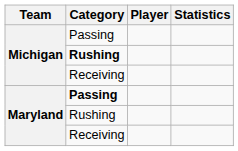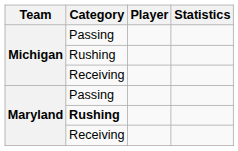Michigan / Rushing | Category: bold -> normal
Maryland / Passing | Category: bold -> normal
Maryland / Rushing | Category: normal -> bold
